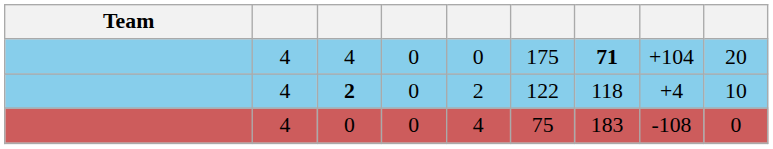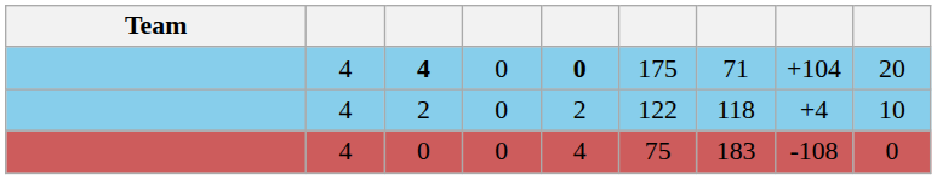row 2 | column 3: normal -> bold
row 2 | column 5: normal -> bold
row 2 | column 7: bold -> normal
row 3 | column 3: bold -> normal
